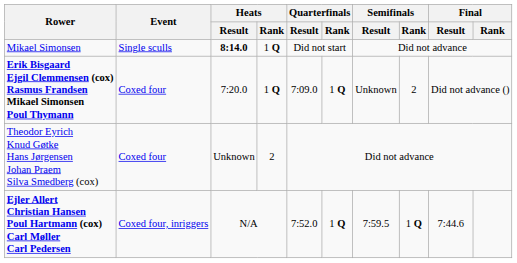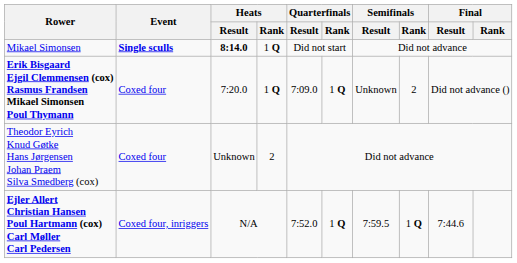Mikael Simonsen | Event: normal -> bold
